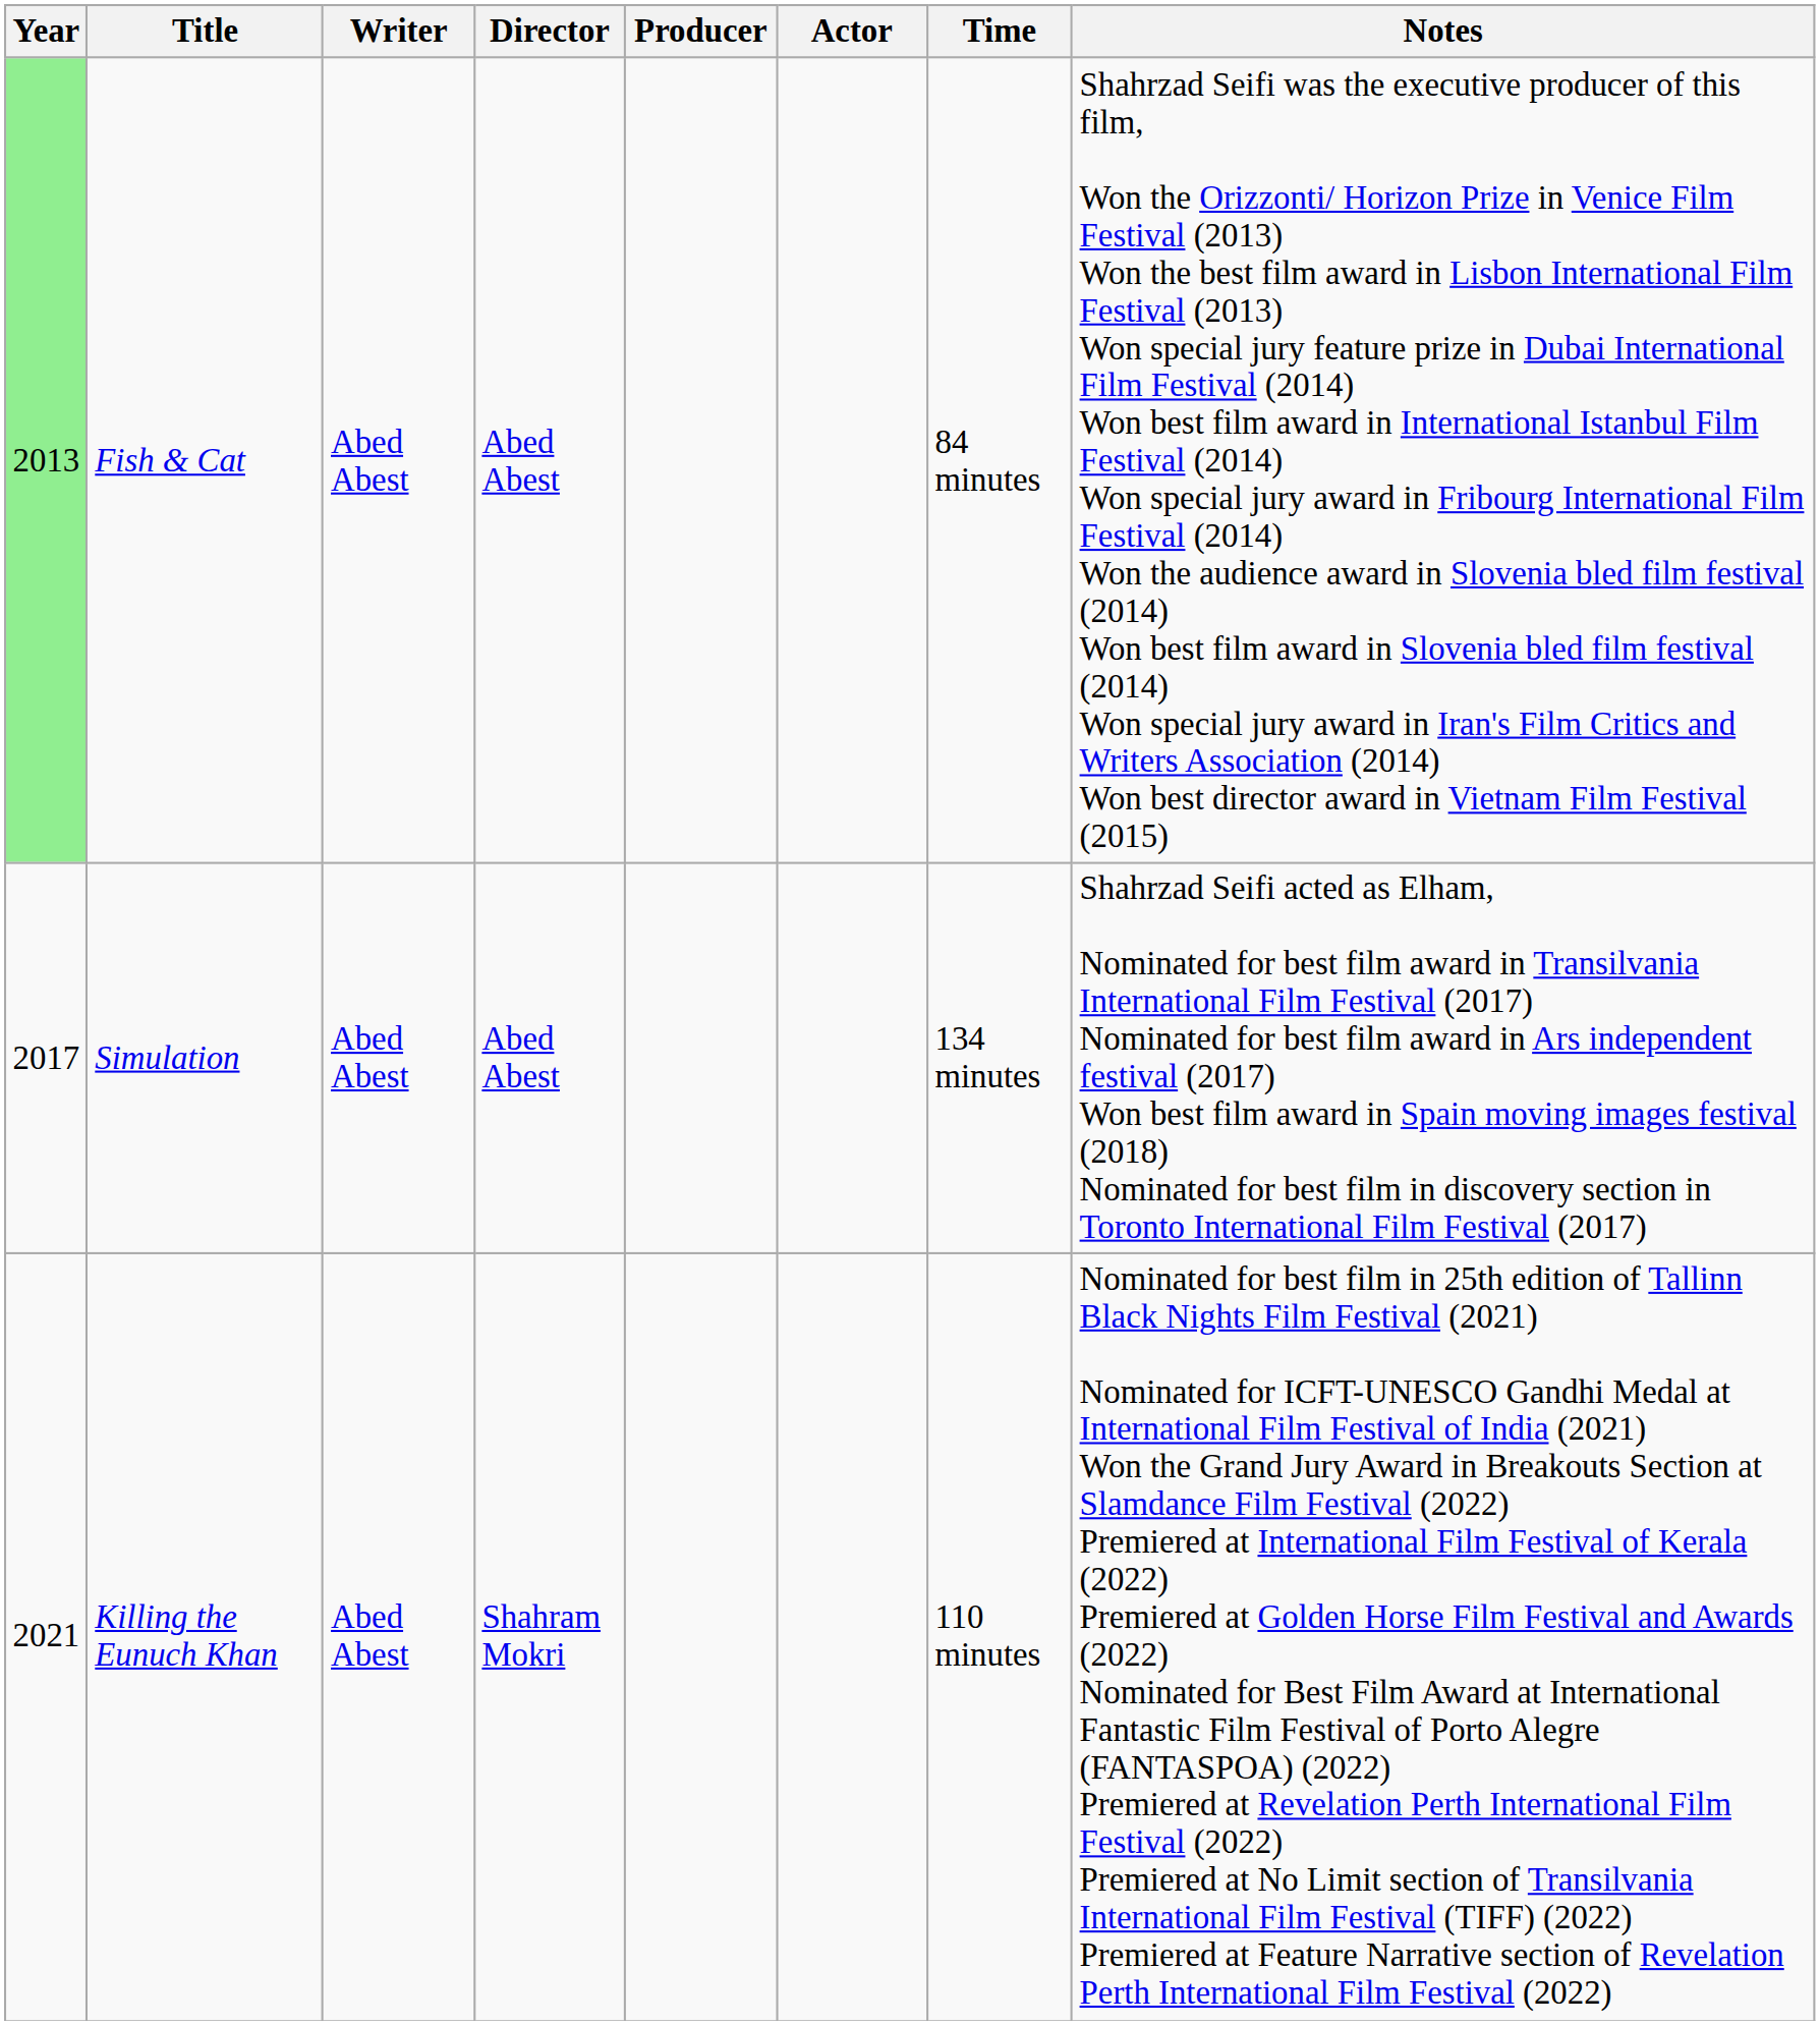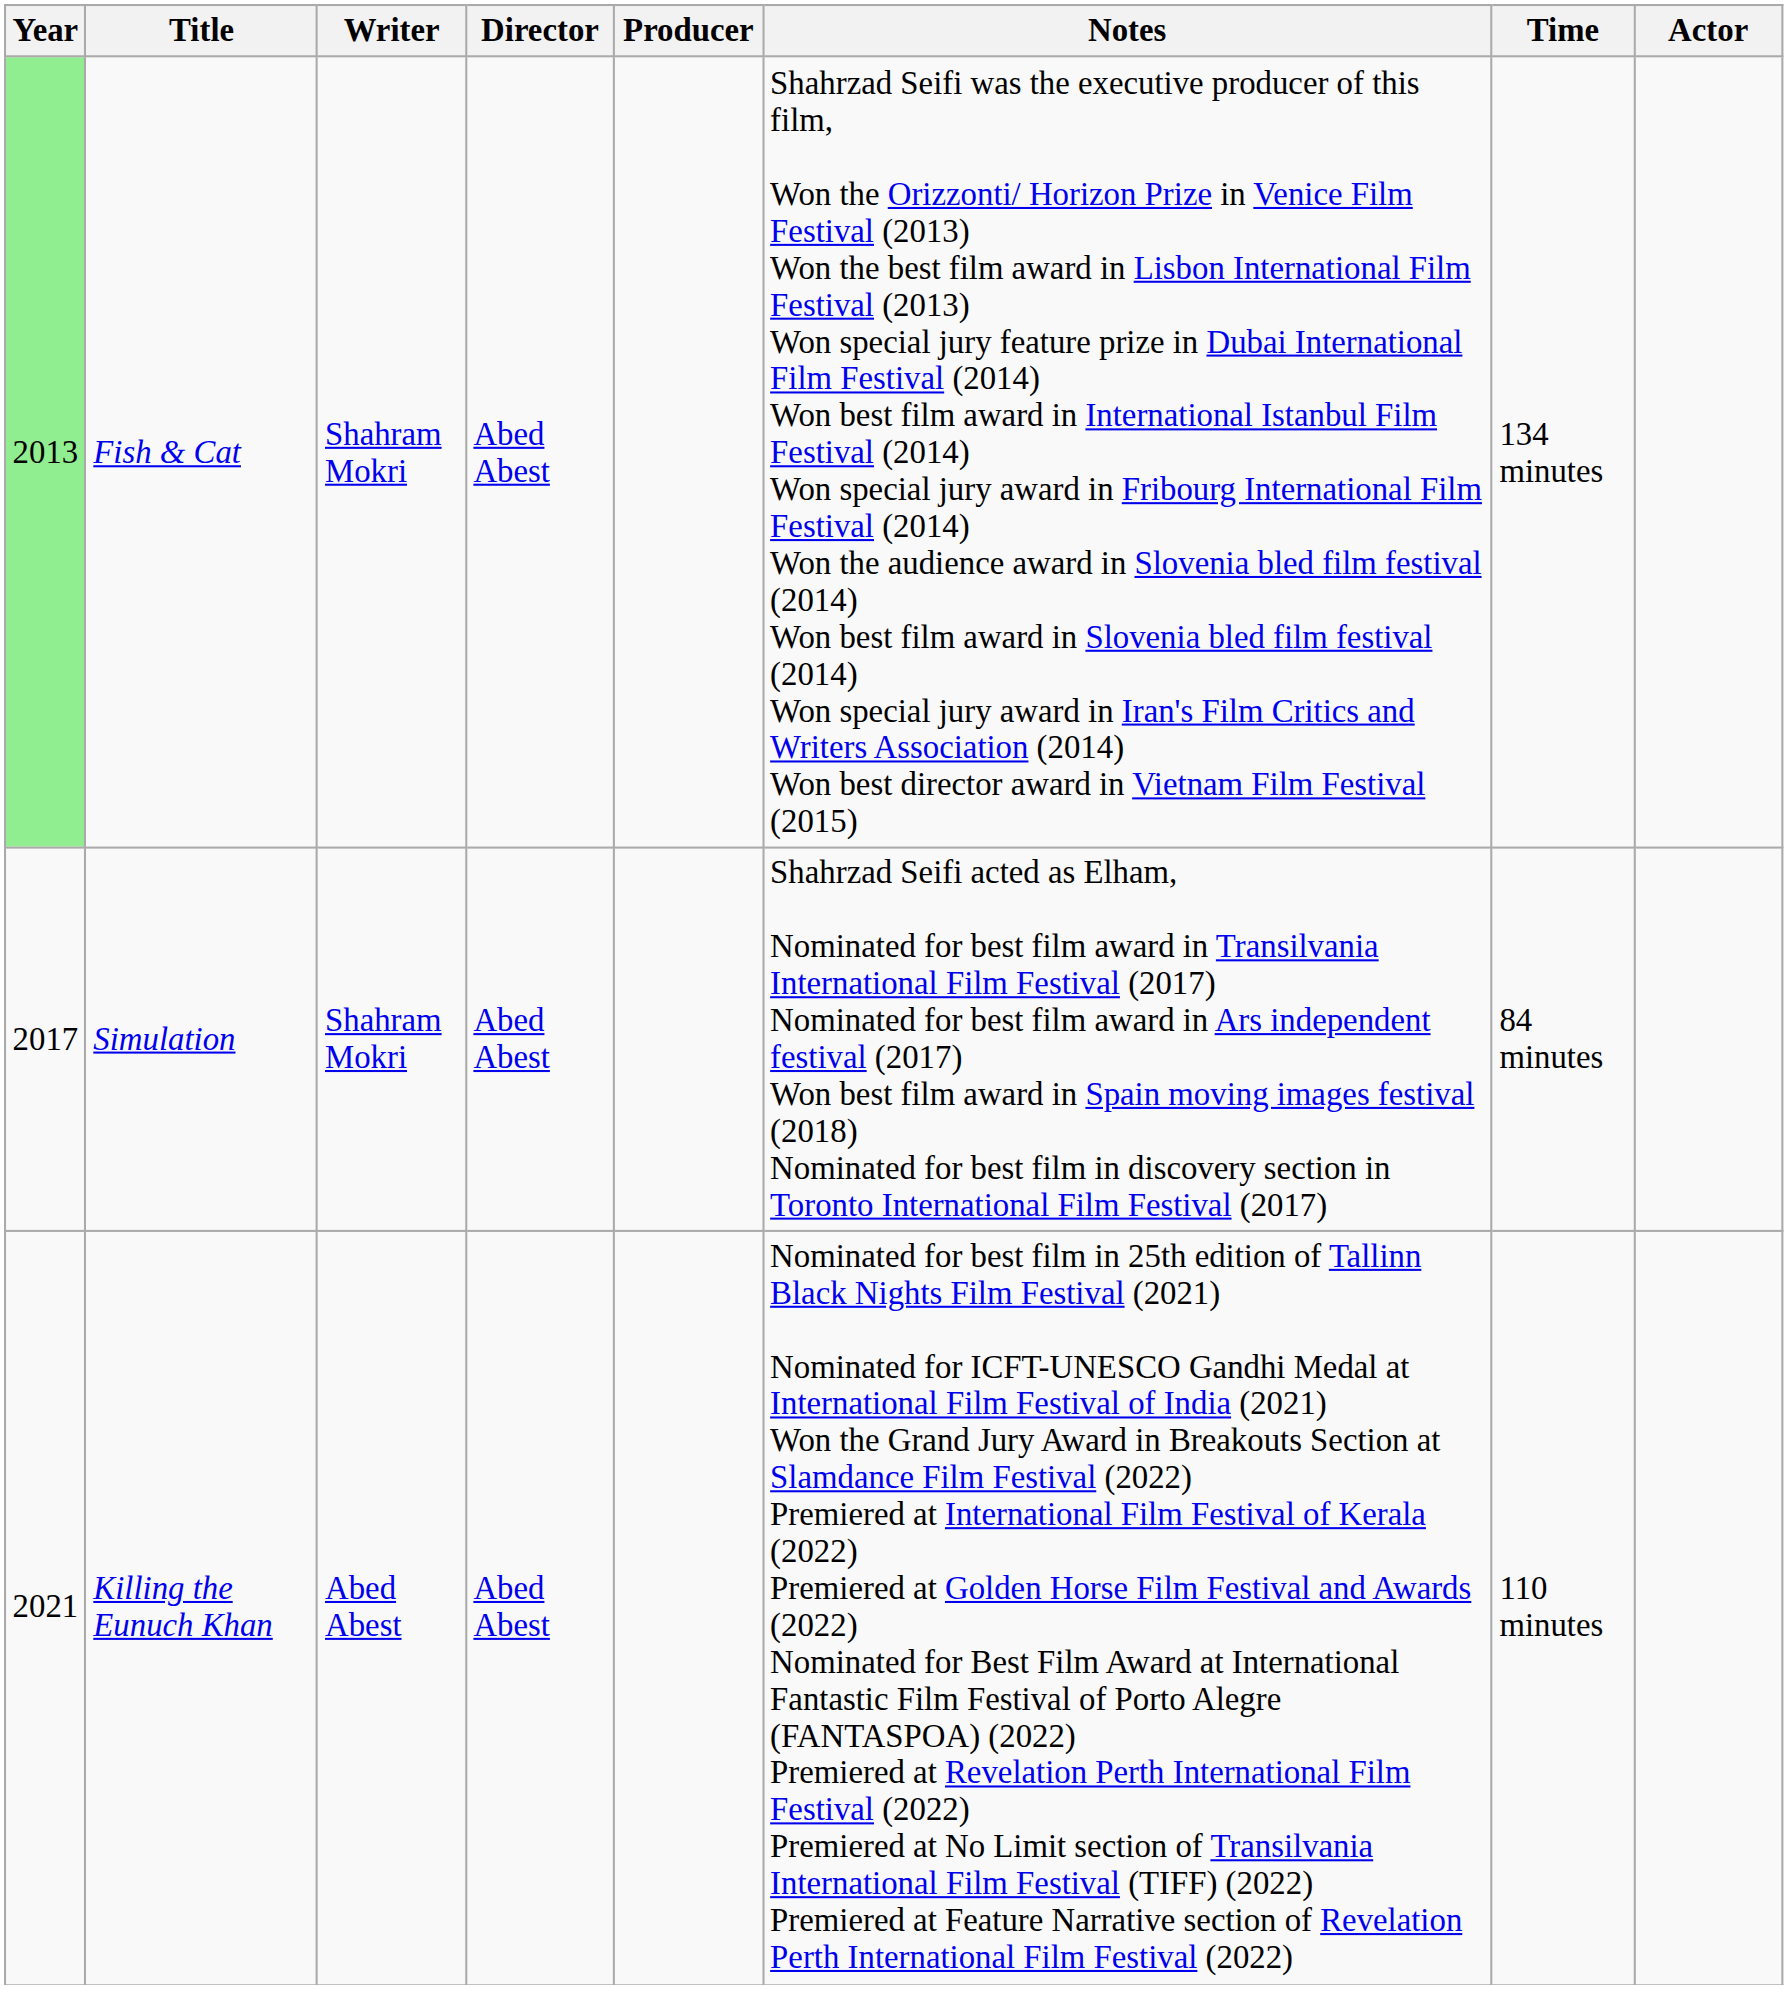columns swapped: Actor <-> Notes
Fish & Cat | Writer: Abed Abest -> Shahram Mokri
Fish & Cat | Time: 84 minutes -> 134 minutes
Simulation | Writer: Abed Abest -> Shahram Mokri
Simulation | Time: 134 minutes -> 84 minutes
Killing the Eunuch Khan | Director: Shahram Mokri -> Abed Abest
